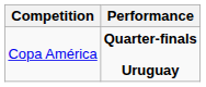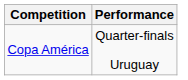Copa América | Performance: bold -> normal
